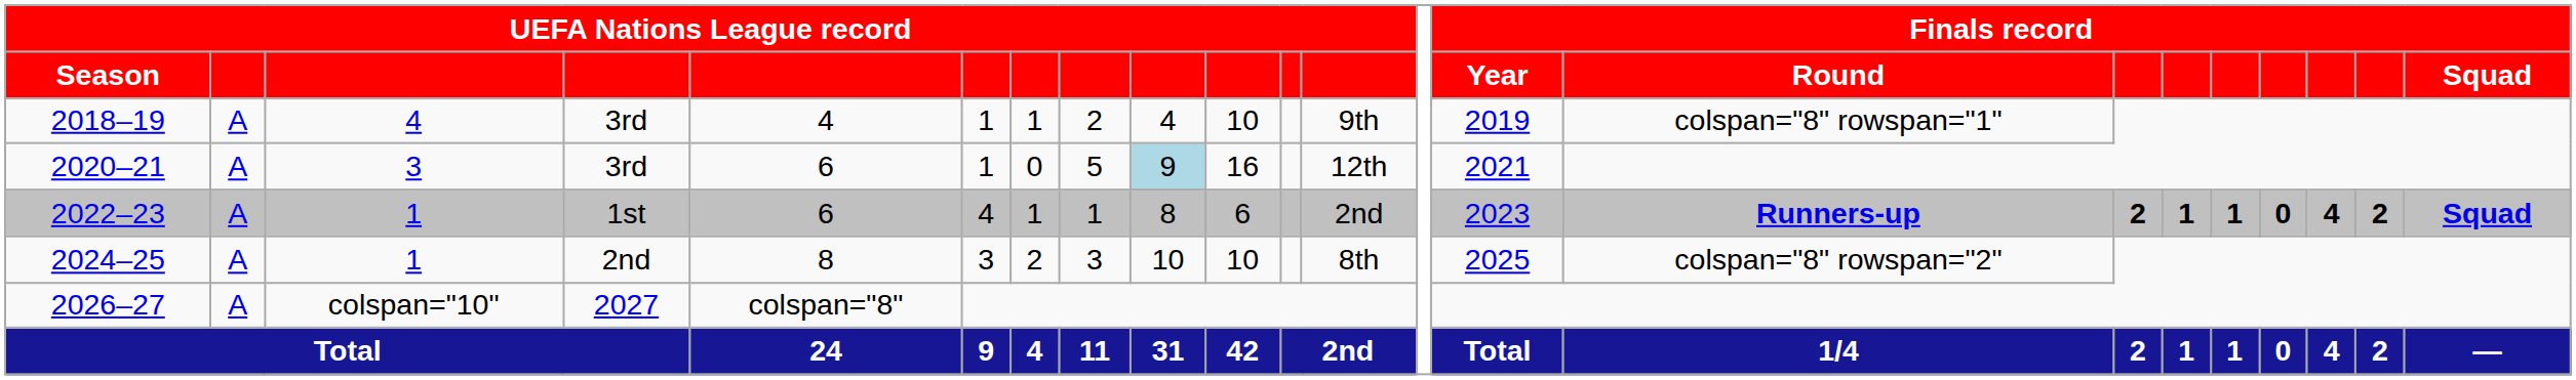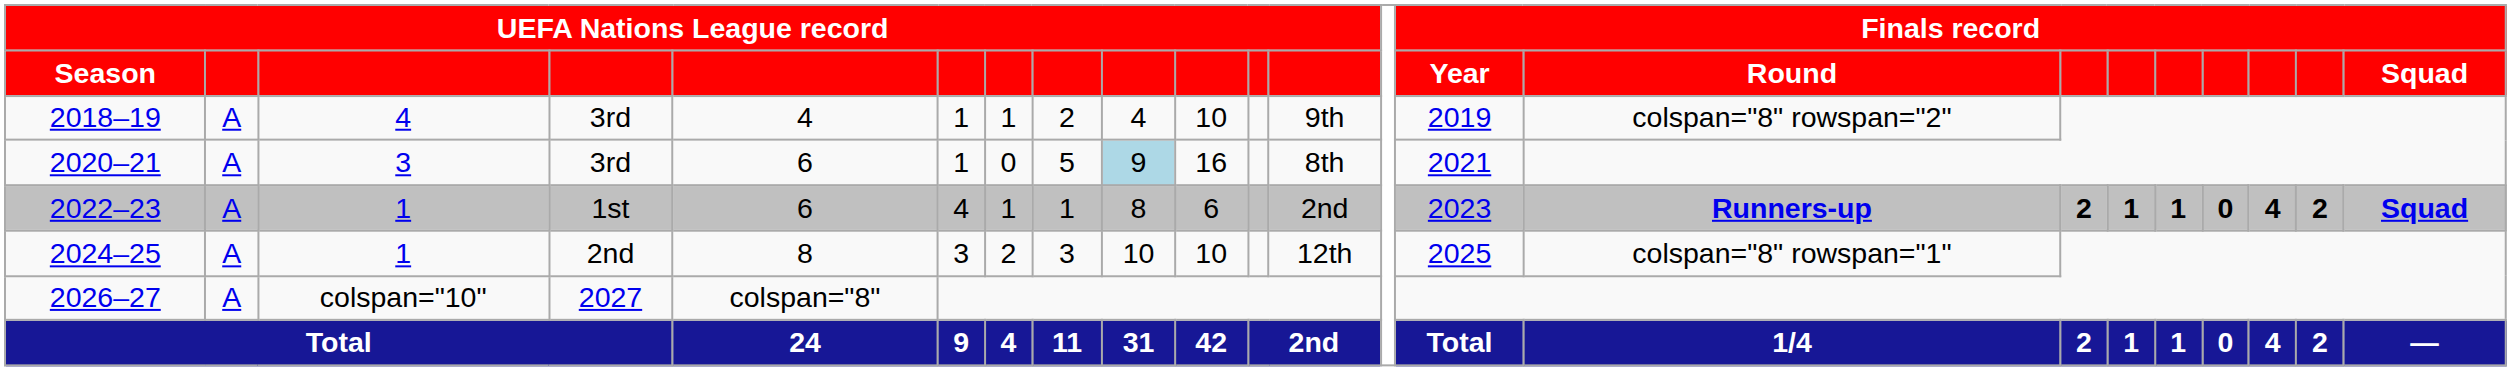2018–19 | Finals record / Round: colspan="8" rowspan="1" -> colspan="8" rowspan="2"
2020–21 | column 12: 12th -> 8th
2024–25 | column 12: 8th -> 12th
2024–25 | Finals record / Round: colspan="8" rowspan="2" -> colspan="8" rowspan="1"
